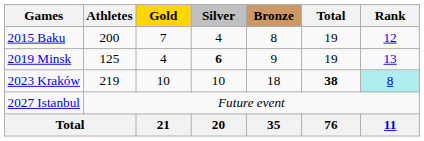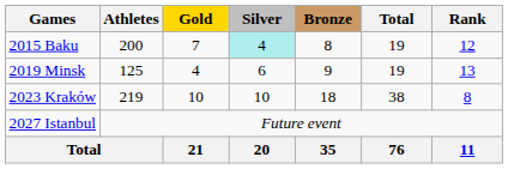2015 Baku | Silver: no background -> paleturquoise background
2019 Minsk | Silver: bold -> normal
2023 Kraków | Total: bold -> normal
2023 Kraków | Rank: paleturquoise background -> no background
